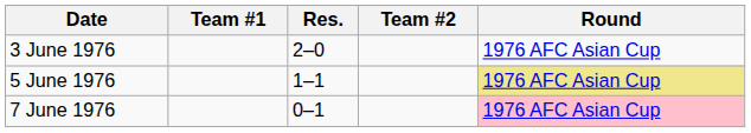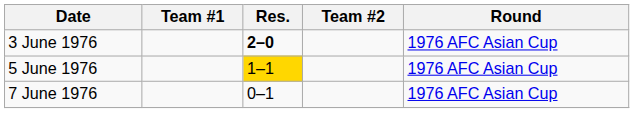3 June 1976 | Res.: normal -> bold
5 June 1976 | Res.: no background -> gold background
5 June 1976 | Round: khaki background -> no background
7 June 1976 | Round: pink background -> no background
